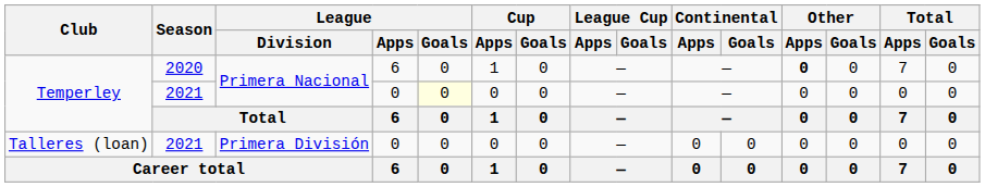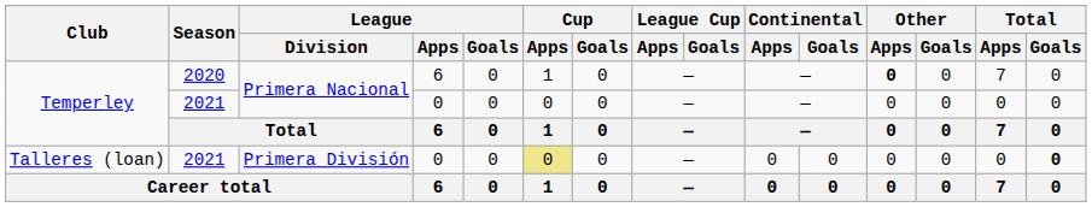Temperley / 2021 | League / Goals: lightyellow background -> no background
Talleres (loan) | Cup / Apps: no background -> khaki background
Talleres (loan) | Total / Goals: normal -> bold
